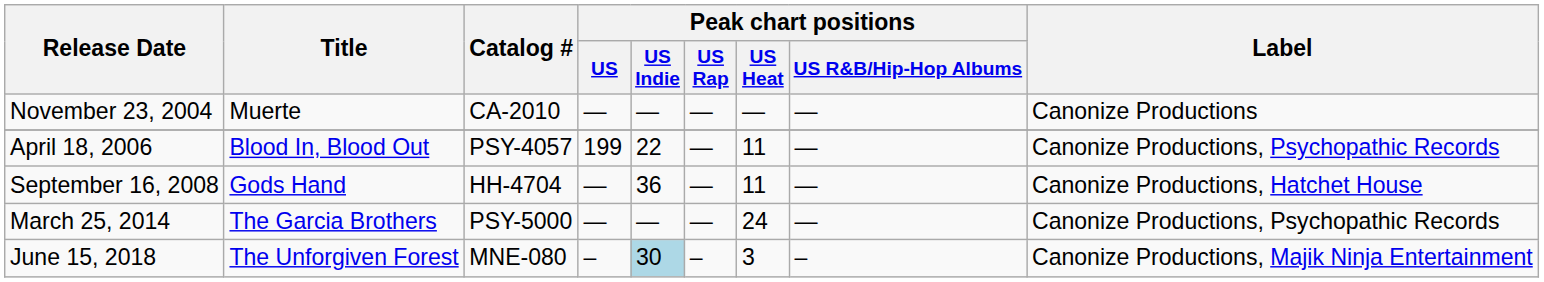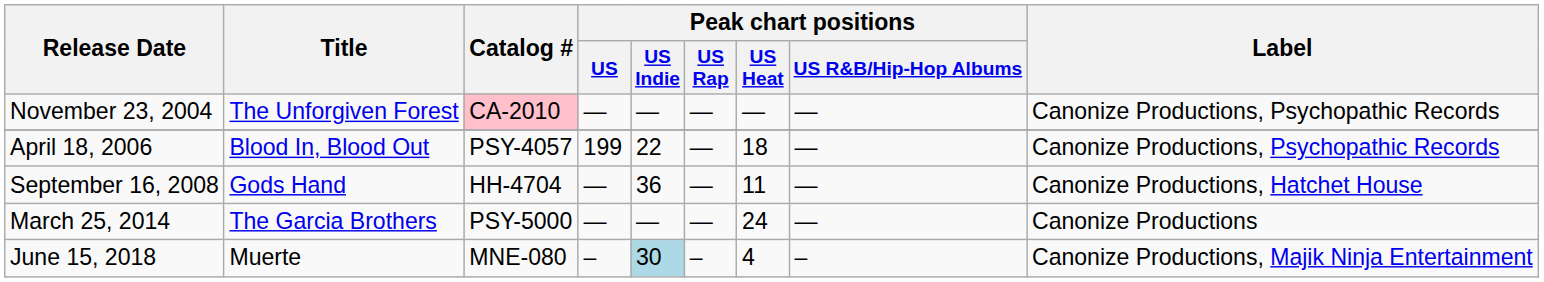November 23, 2004 | Title: Muerte -> The Unforgiven Forest
November 23, 2004 | Catalog #: no background -> pink background
November 23, 2004 | Label: Canonize Productions -> Canonize Productions, Psychopathic Records
April 18, 2006 | Peak chart positions / US Heat: 11 -> 18
March 25, 2014 | Label: Canonize Productions, Psychopathic Records -> Canonize Productions
June 15, 2018 | Title: The Unforgiven Forest -> Muerte
June 15, 2018 | Peak chart positions / US Heat: 3 -> 4
